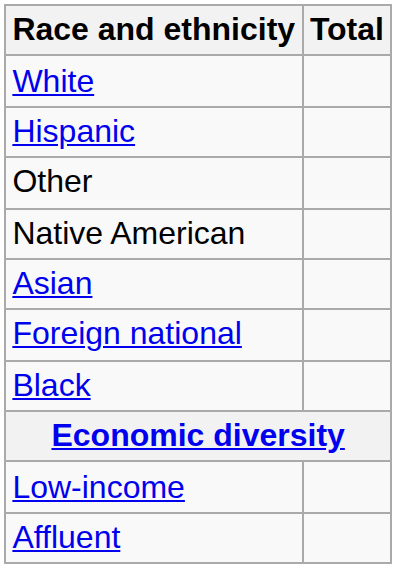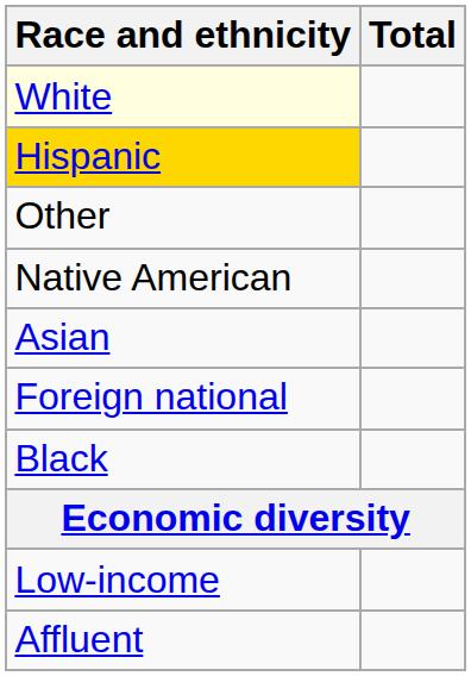White | Race and ethnicity: no background -> lightyellow background
Hispanic | Race and ethnicity: no background -> gold background
